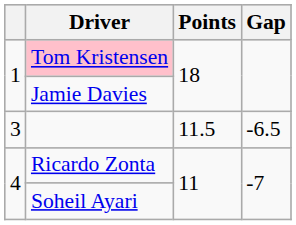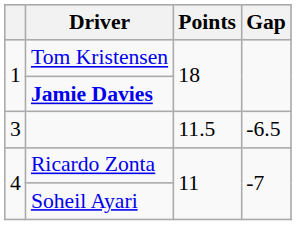Tom Kristensen | Driver: pink background -> no background
Jamie Davies | Driver: normal -> bold
